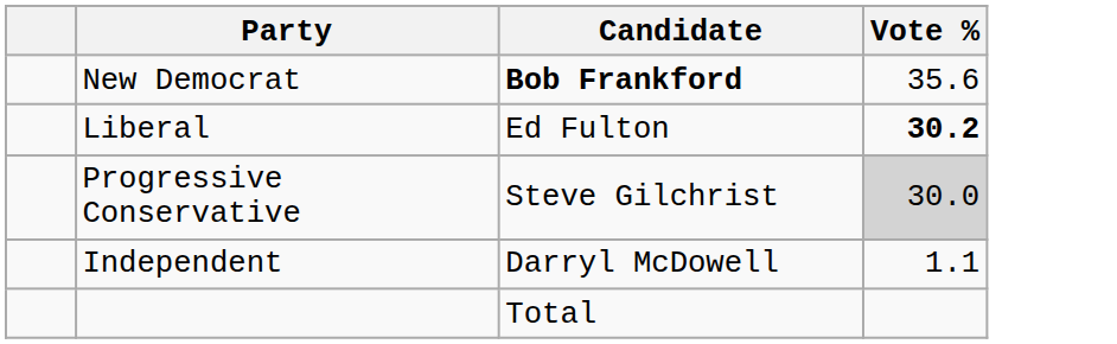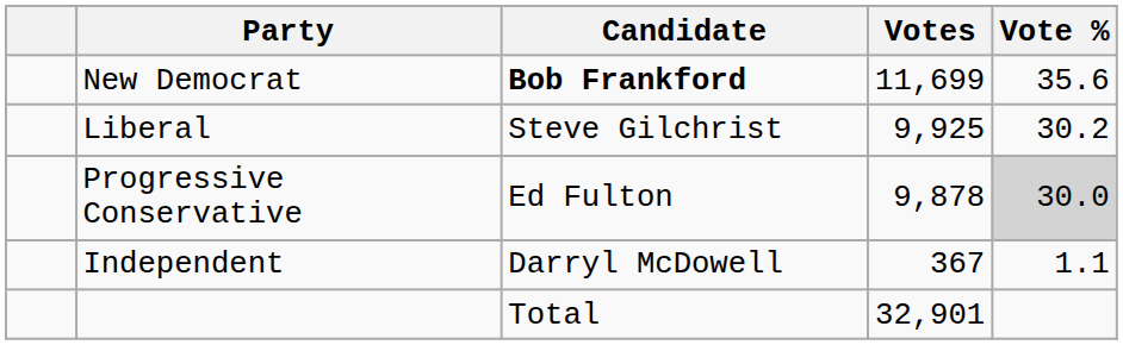+ column: Votes | 11,699 | 9,925 | 9,878 | 367 | 32,901
Liberal | Candidate: Ed Fulton -> Steve Gilchrist
Liberal | Vote %: bold -> normal
Progressive Conservative | Candidate: Steve Gilchrist -> Ed Fulton
